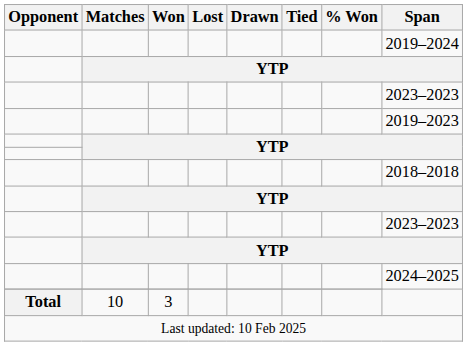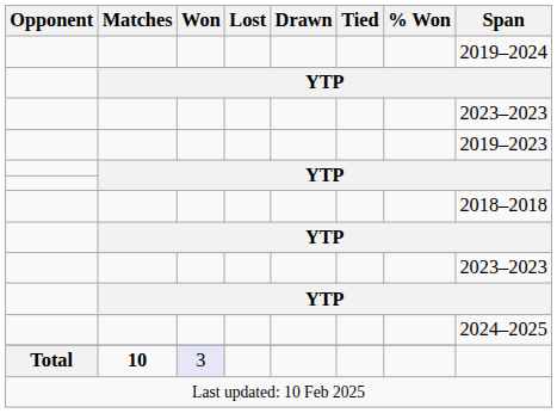10 | Matches: normal -> bold
10 | Won: no background -> lavender background
